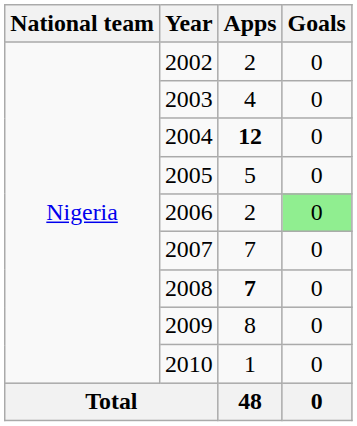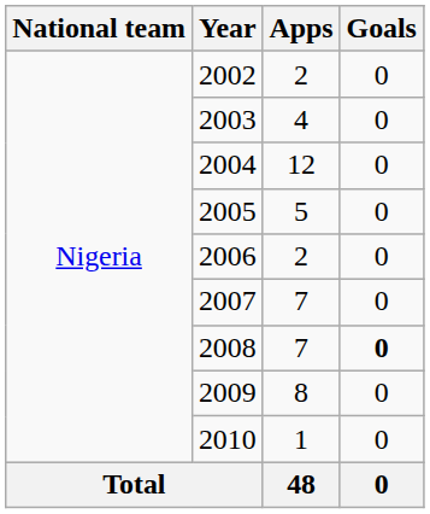2004 | Apps: bold -> normal
2006 | Goals: lightgreen background -> no background
2008 | Apps: bold -> normal
2008 | Goals: normal -> bold
